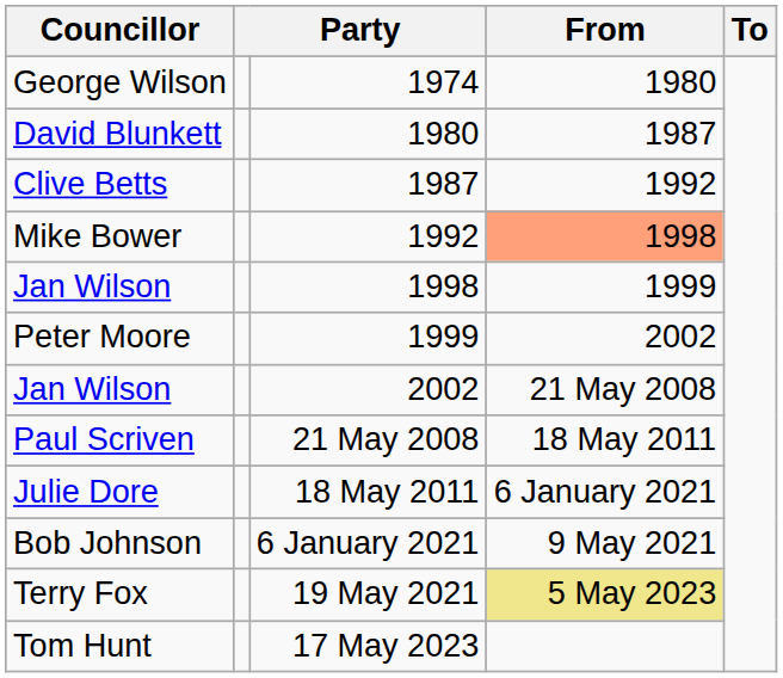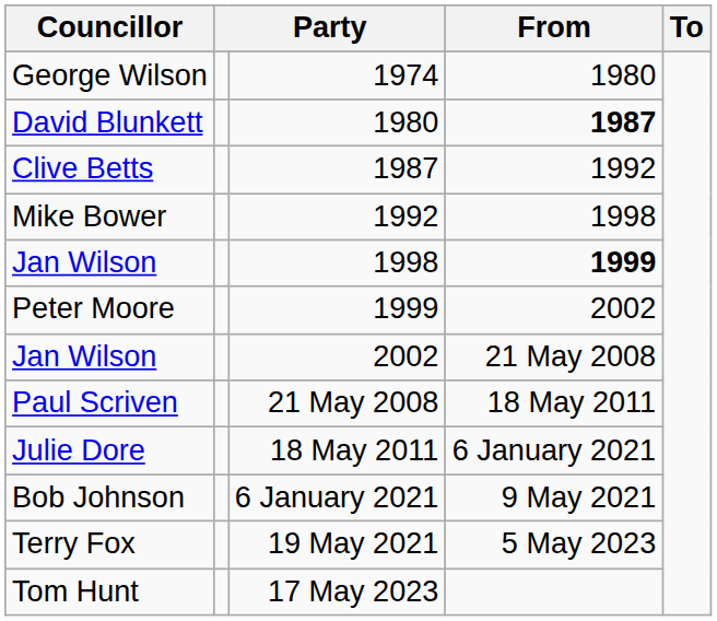David Blunkett | From: normal -> bold
Mike Bower | From: lightsalmon background -> no background
Jan Wilson / 1998 | From: normal -> bold
Terry Fox | From: khaki background -> no background
